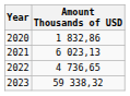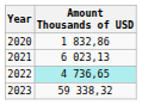2022 | Amount Thousands of USD: no background -> paleturquoise background
